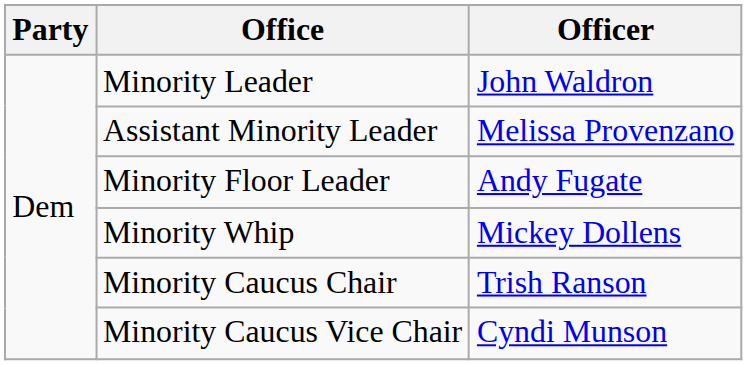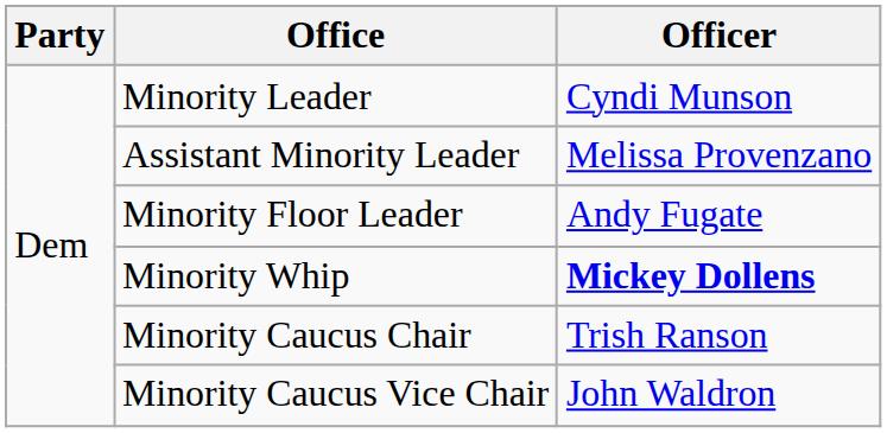Minority Leader | Officer: John Waldron -> Cyndi Munson
Minority Whip | Officer: normal -> bold
Minority Caucus Vice Chair | Officer: Cyndi Munson -> John Waldron
